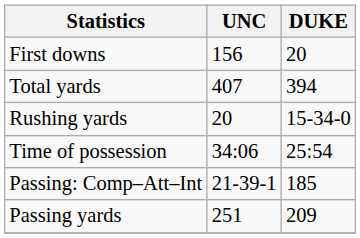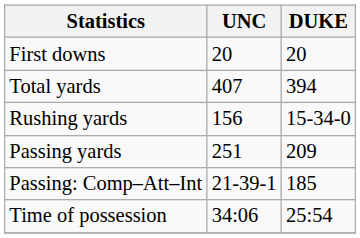First downs | UNC: 156 -> 20
Rushing yards | UNC: 20 -> 156
rows swapped: Passing yards <-> Time of possession
